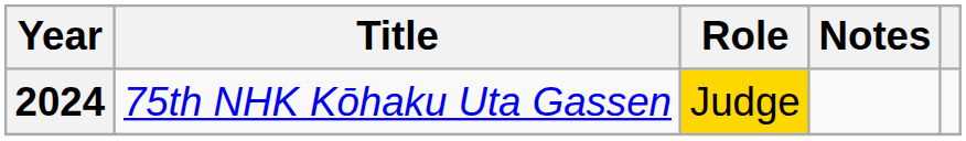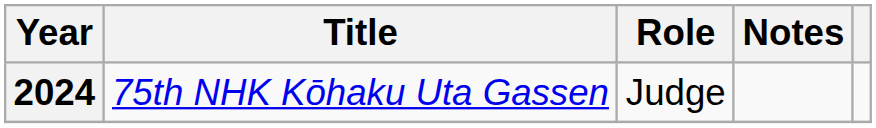2024 | Role: gold background -> no background
